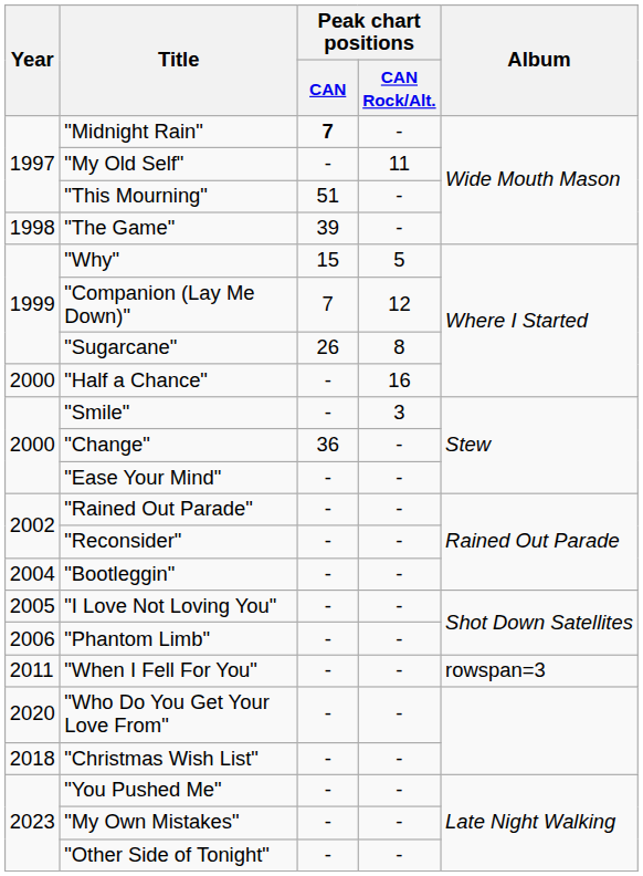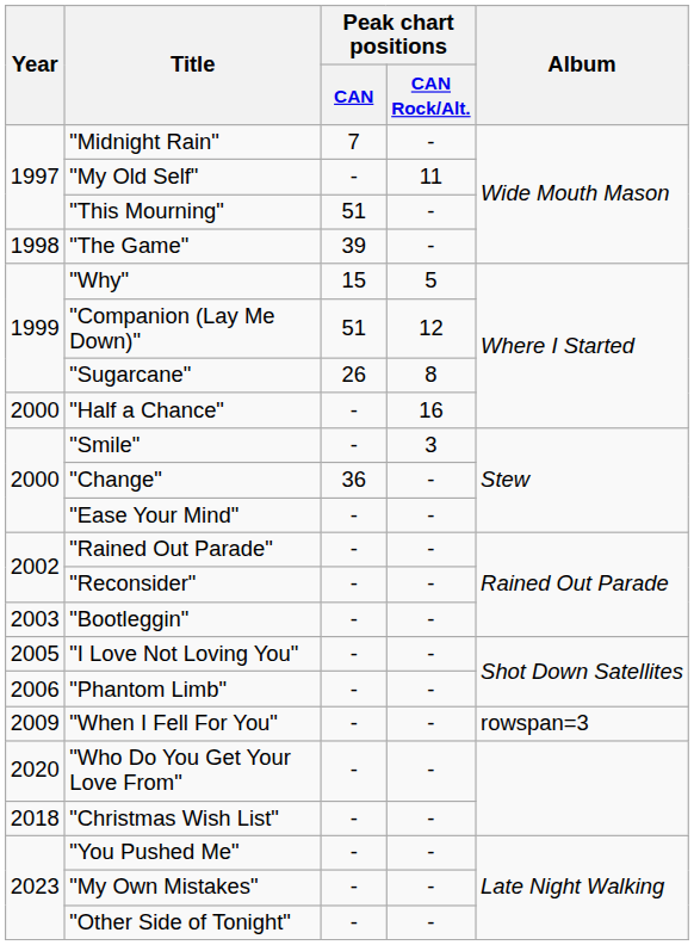"Midnight Rain" | Peak chart positions / CAN: bold -> normal
"Companion (Lay Me Down)" | Peak chart positions / CAN: 7 -> 51
"Bootleggin" | Year: 2004 -> 2003
"When I Fell For You" | Year: 2011 -> 2009
